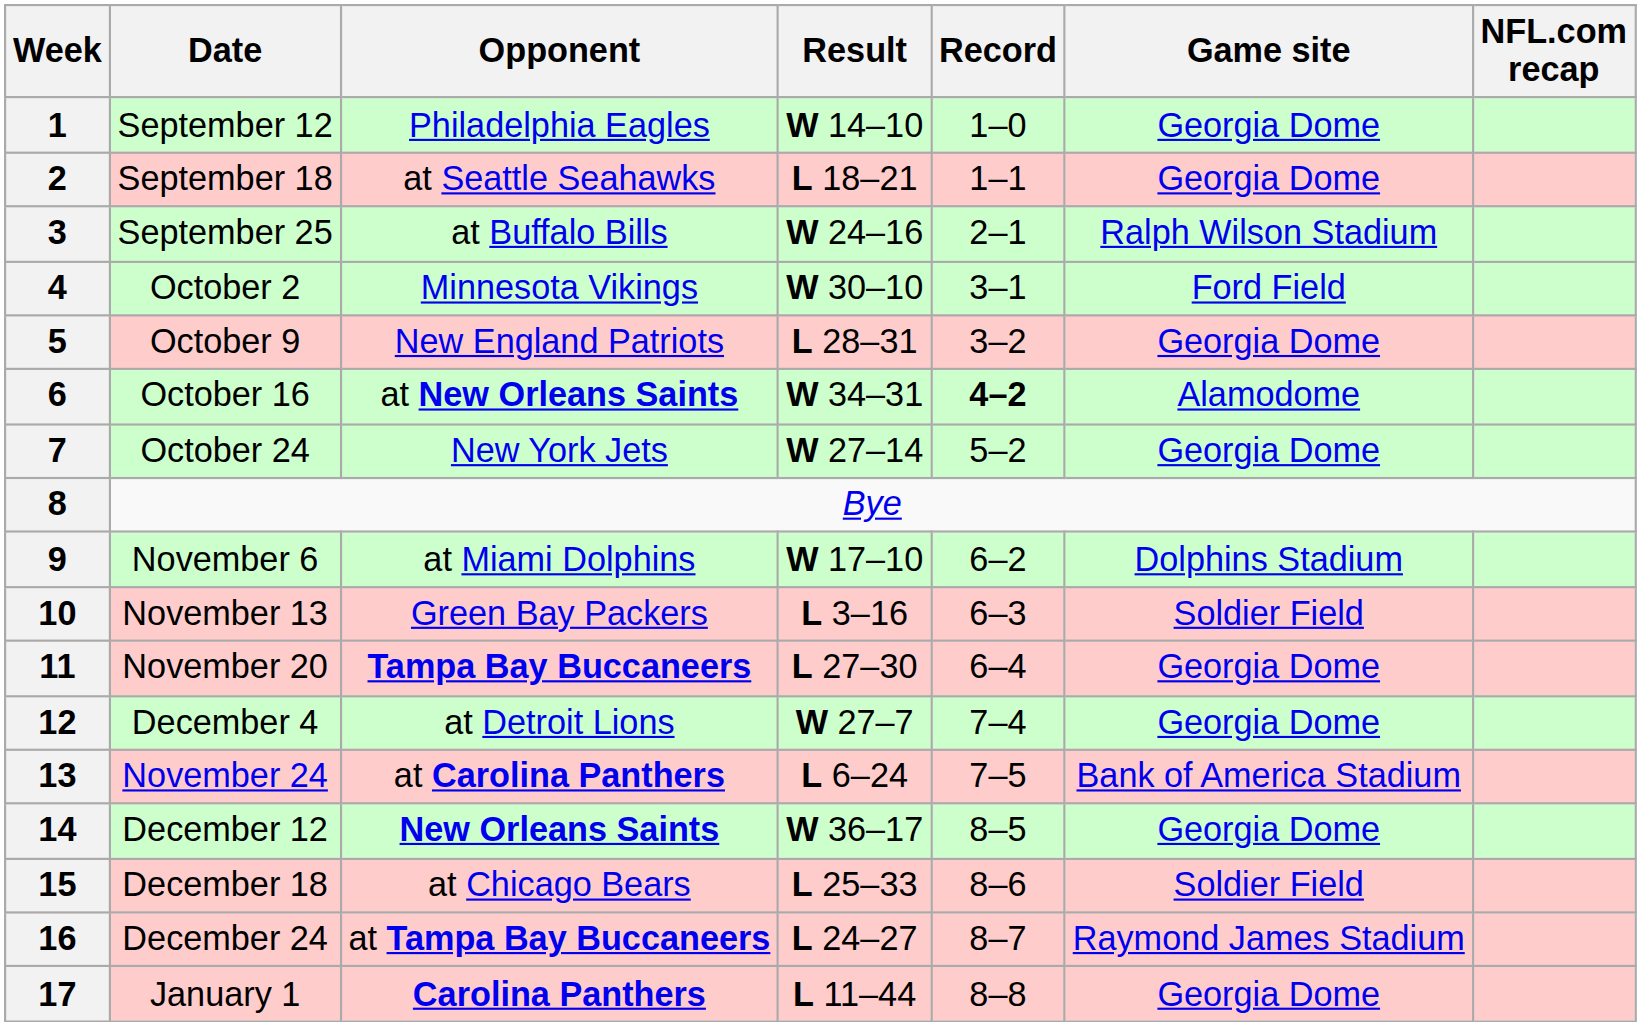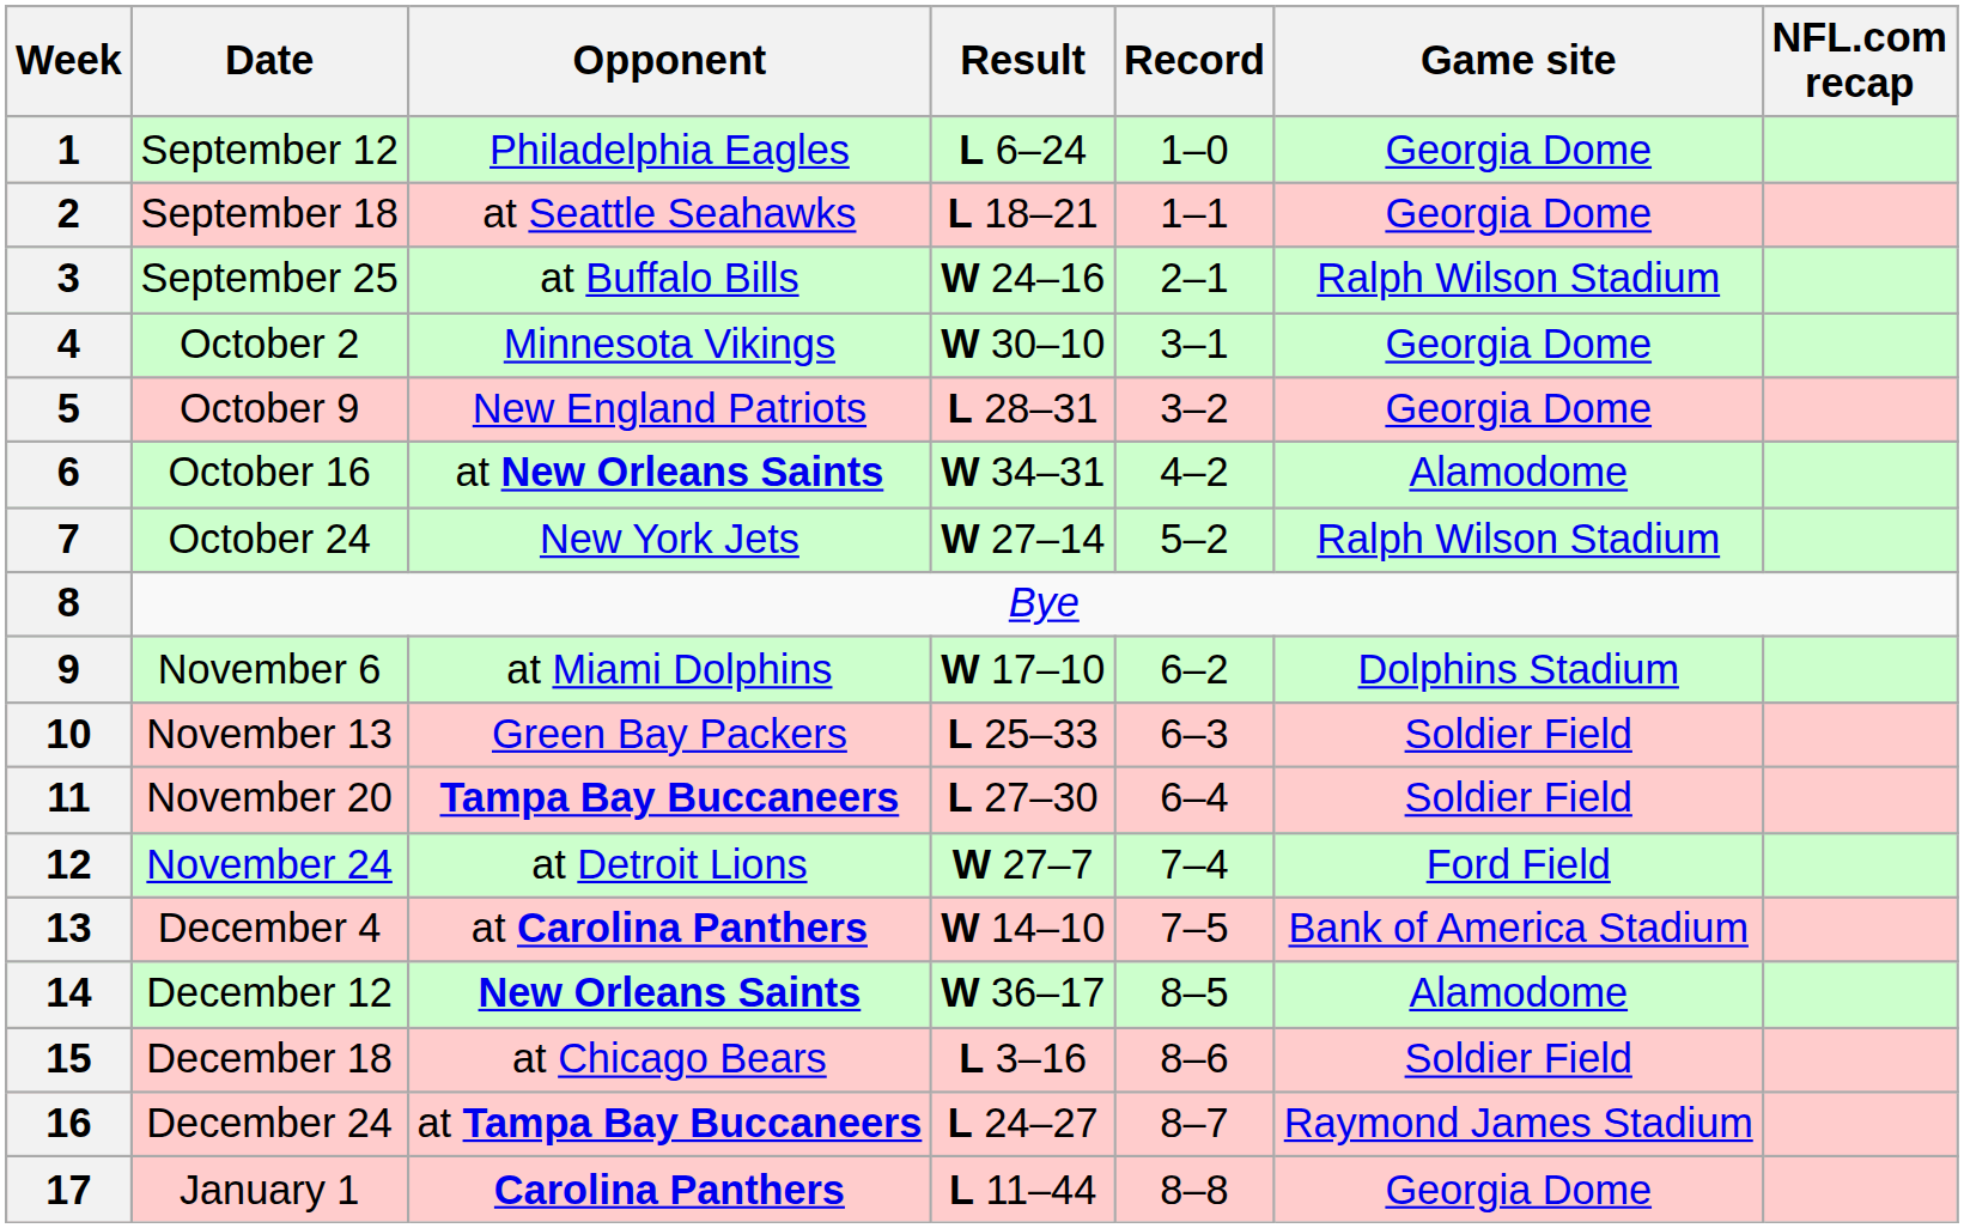1 | Result: W 14–10 -> L 6–24
4 | Game site: Ford Field -> Georgia Dome
6 | Record: bold -> normal
7 | Game site: Georgia Dome -> Ralph Wilson Stadium
10 | Result: L 3–16 -> L 25–33
11 | Game site: Georgia Dome -> Soldier Field
12 | Date: December 4 -> November 24
12 | Game site: Georgia Dome -> Ford Field
13 | Date: November 24 -> December 4
13 | Result: L 6–24 -> W 14–10
14 | Game site: Georgia Dome -> Alamodome
15 | Result: L 25–33 -> L 3–16
